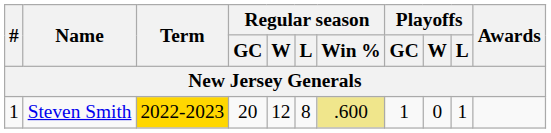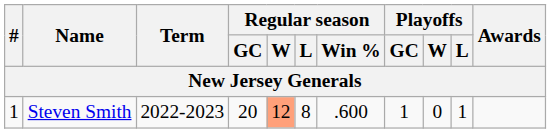Steven Smith | Term: gold background -> no background
Steven Smith | Regular season / W: no background -> lightsalmon background
Steven Smith | Regular season / Win %: khaki background -> no background
